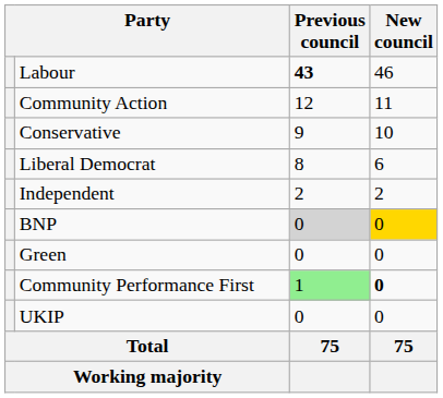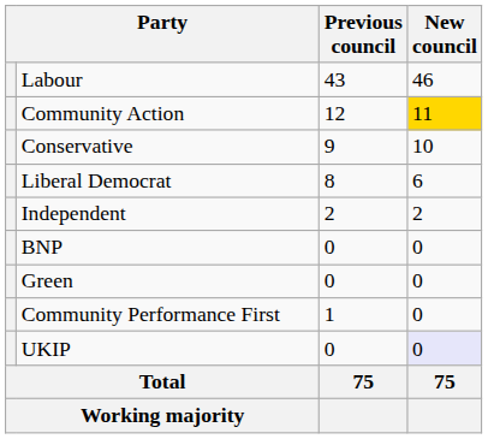Labour | Previous council: bold -> normal
Community Action | New council: no background -> gold background
BNP | Previous council: lightgrey background -> no background
BNP | New council: gold background -> no background
Community Performance First | Previous council: lightgreen background -> no background
Community Performance First | New council: bold -> normal
UKIP | New council: no background -> lavender background
